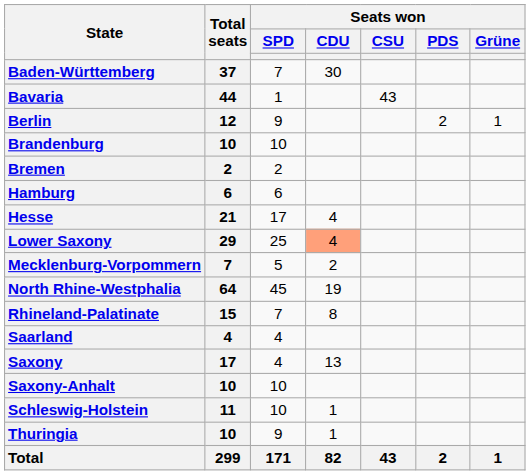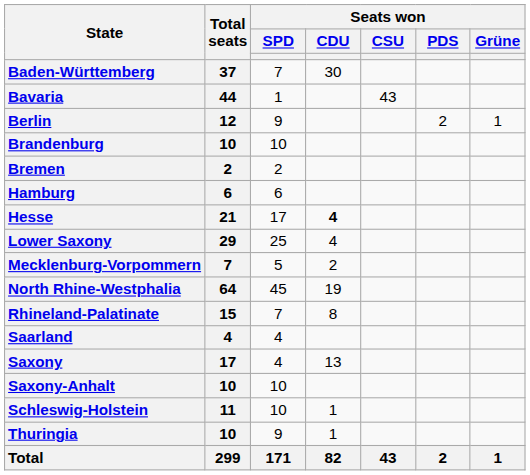Hesse | Seats won / CDU: normal -> bold
Lower Saxony | Seats won / CDU: lightsalmon background -> no background
